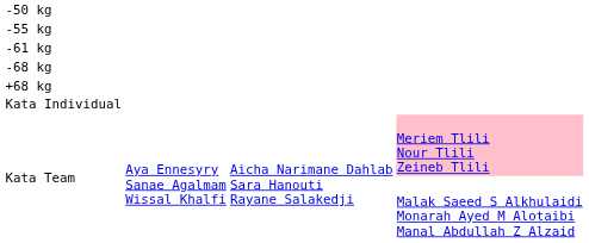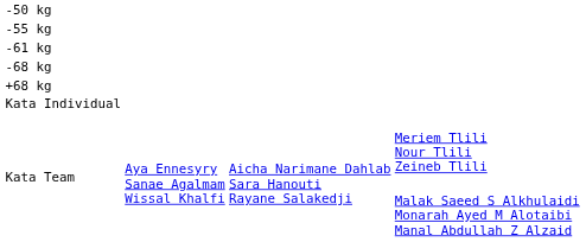Kata Team / Meriem Tlili Nour Tlili Zeineb Tlili | column 4: pink background -> no background
